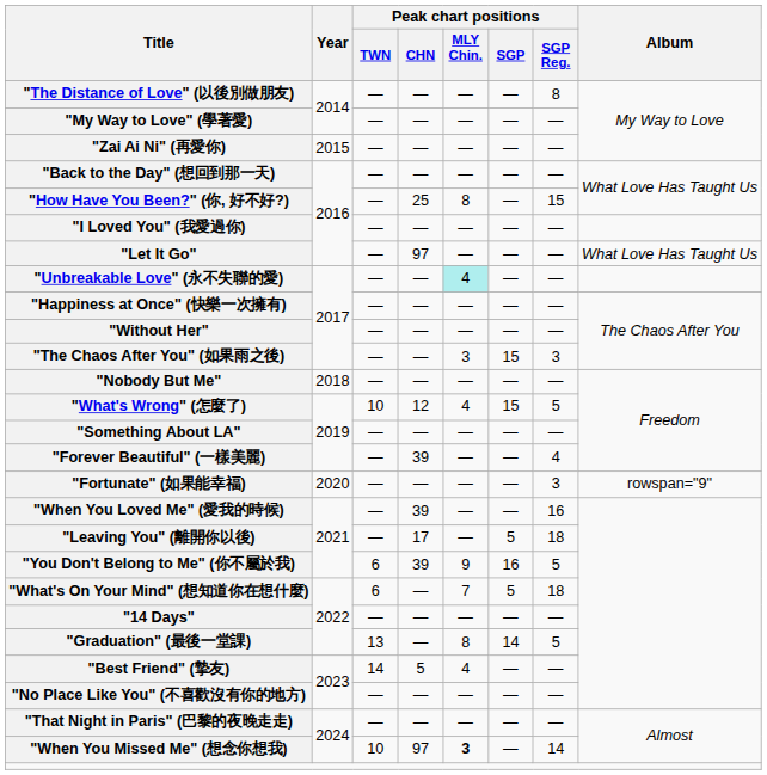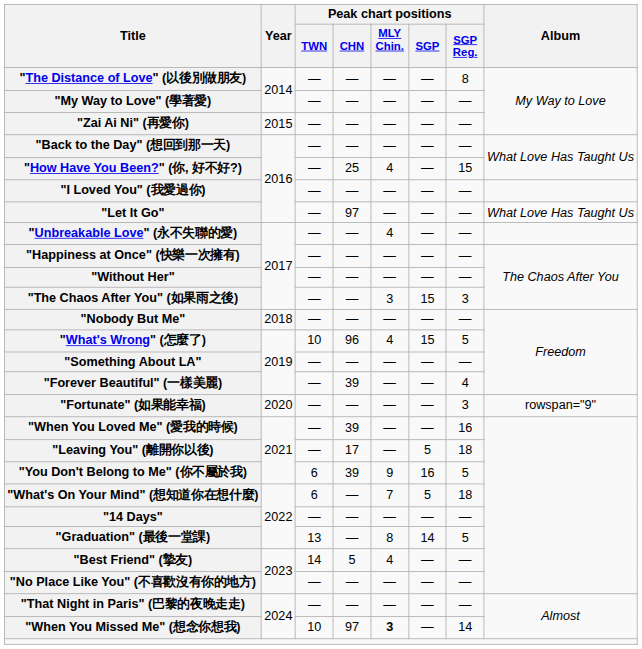"How Have You Been?" (你, 好不好?) | Peak chart positions / MLY Chin.: 8 -> 4
"Unbreakable Love" (永不失聯的愛) | Peak chart positions / MLY Chin.: paleturquoise background -> no background
"What's Wrong" (怎麼了) | Peak chart positions / CHN: 12 -> 96
